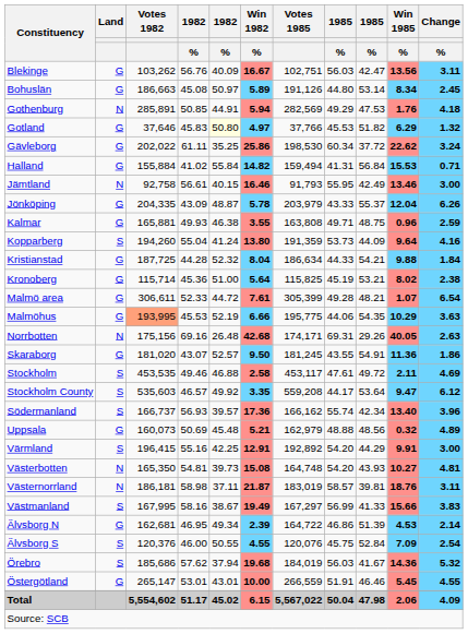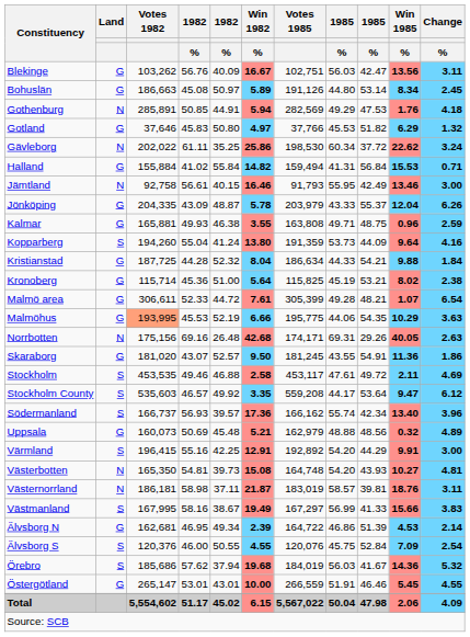Gotland | column 5: lightyellow background -> no background
Gävleborg | Land: G -> N
